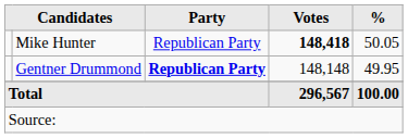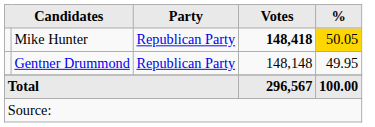Mike Hunter | %: no background -> gold background
Gentner Drummond | Party: bold -> normal
